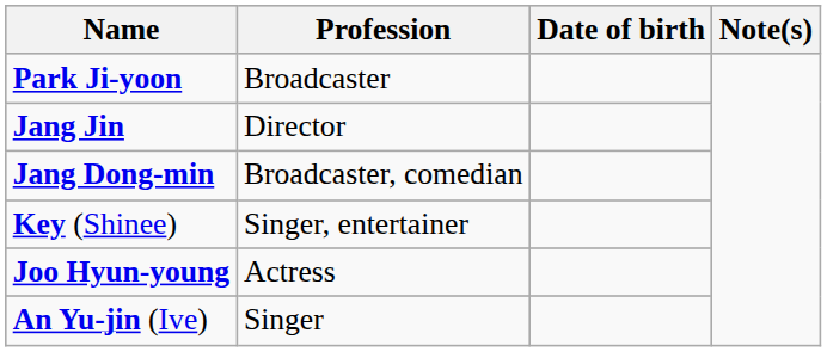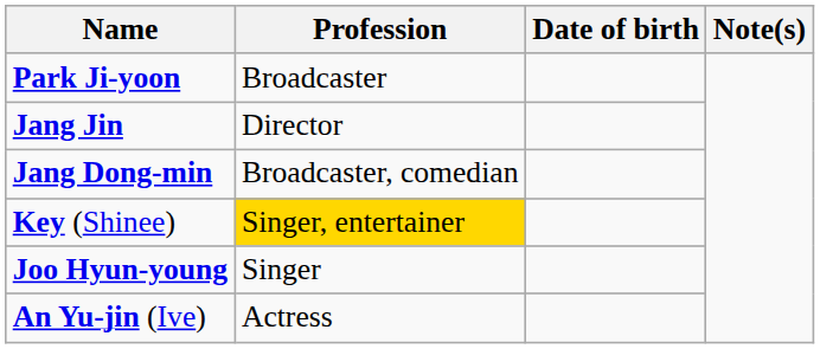Key (Shinee) | Profession: no background -> gold background
Joo Hyun-young | Profession: Actress -> Singer
An Yu-jin (Ive) | Profession: Singer -> Actress
